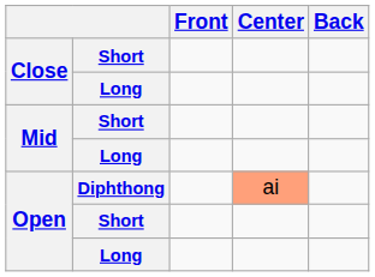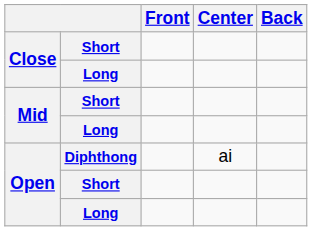Open / Diphthong | Center: lightsalmon background -> no background
